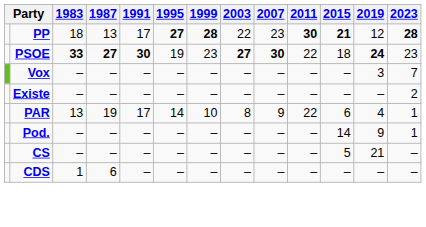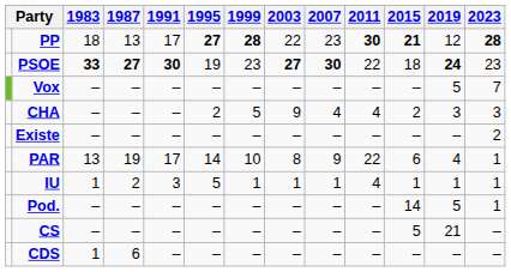Vox | 2019: 3 -> 5
+ row: CHA | – | – | – | 2 | 5 | 9 | 4 | 4 | 2 | 3 | 3
+ row: IU | 1 | 2 | 3 | 5 | 1 | 1 | 1 | 4 | 1 | 1 | 1
Pod. | 2019: 9 -> 5
